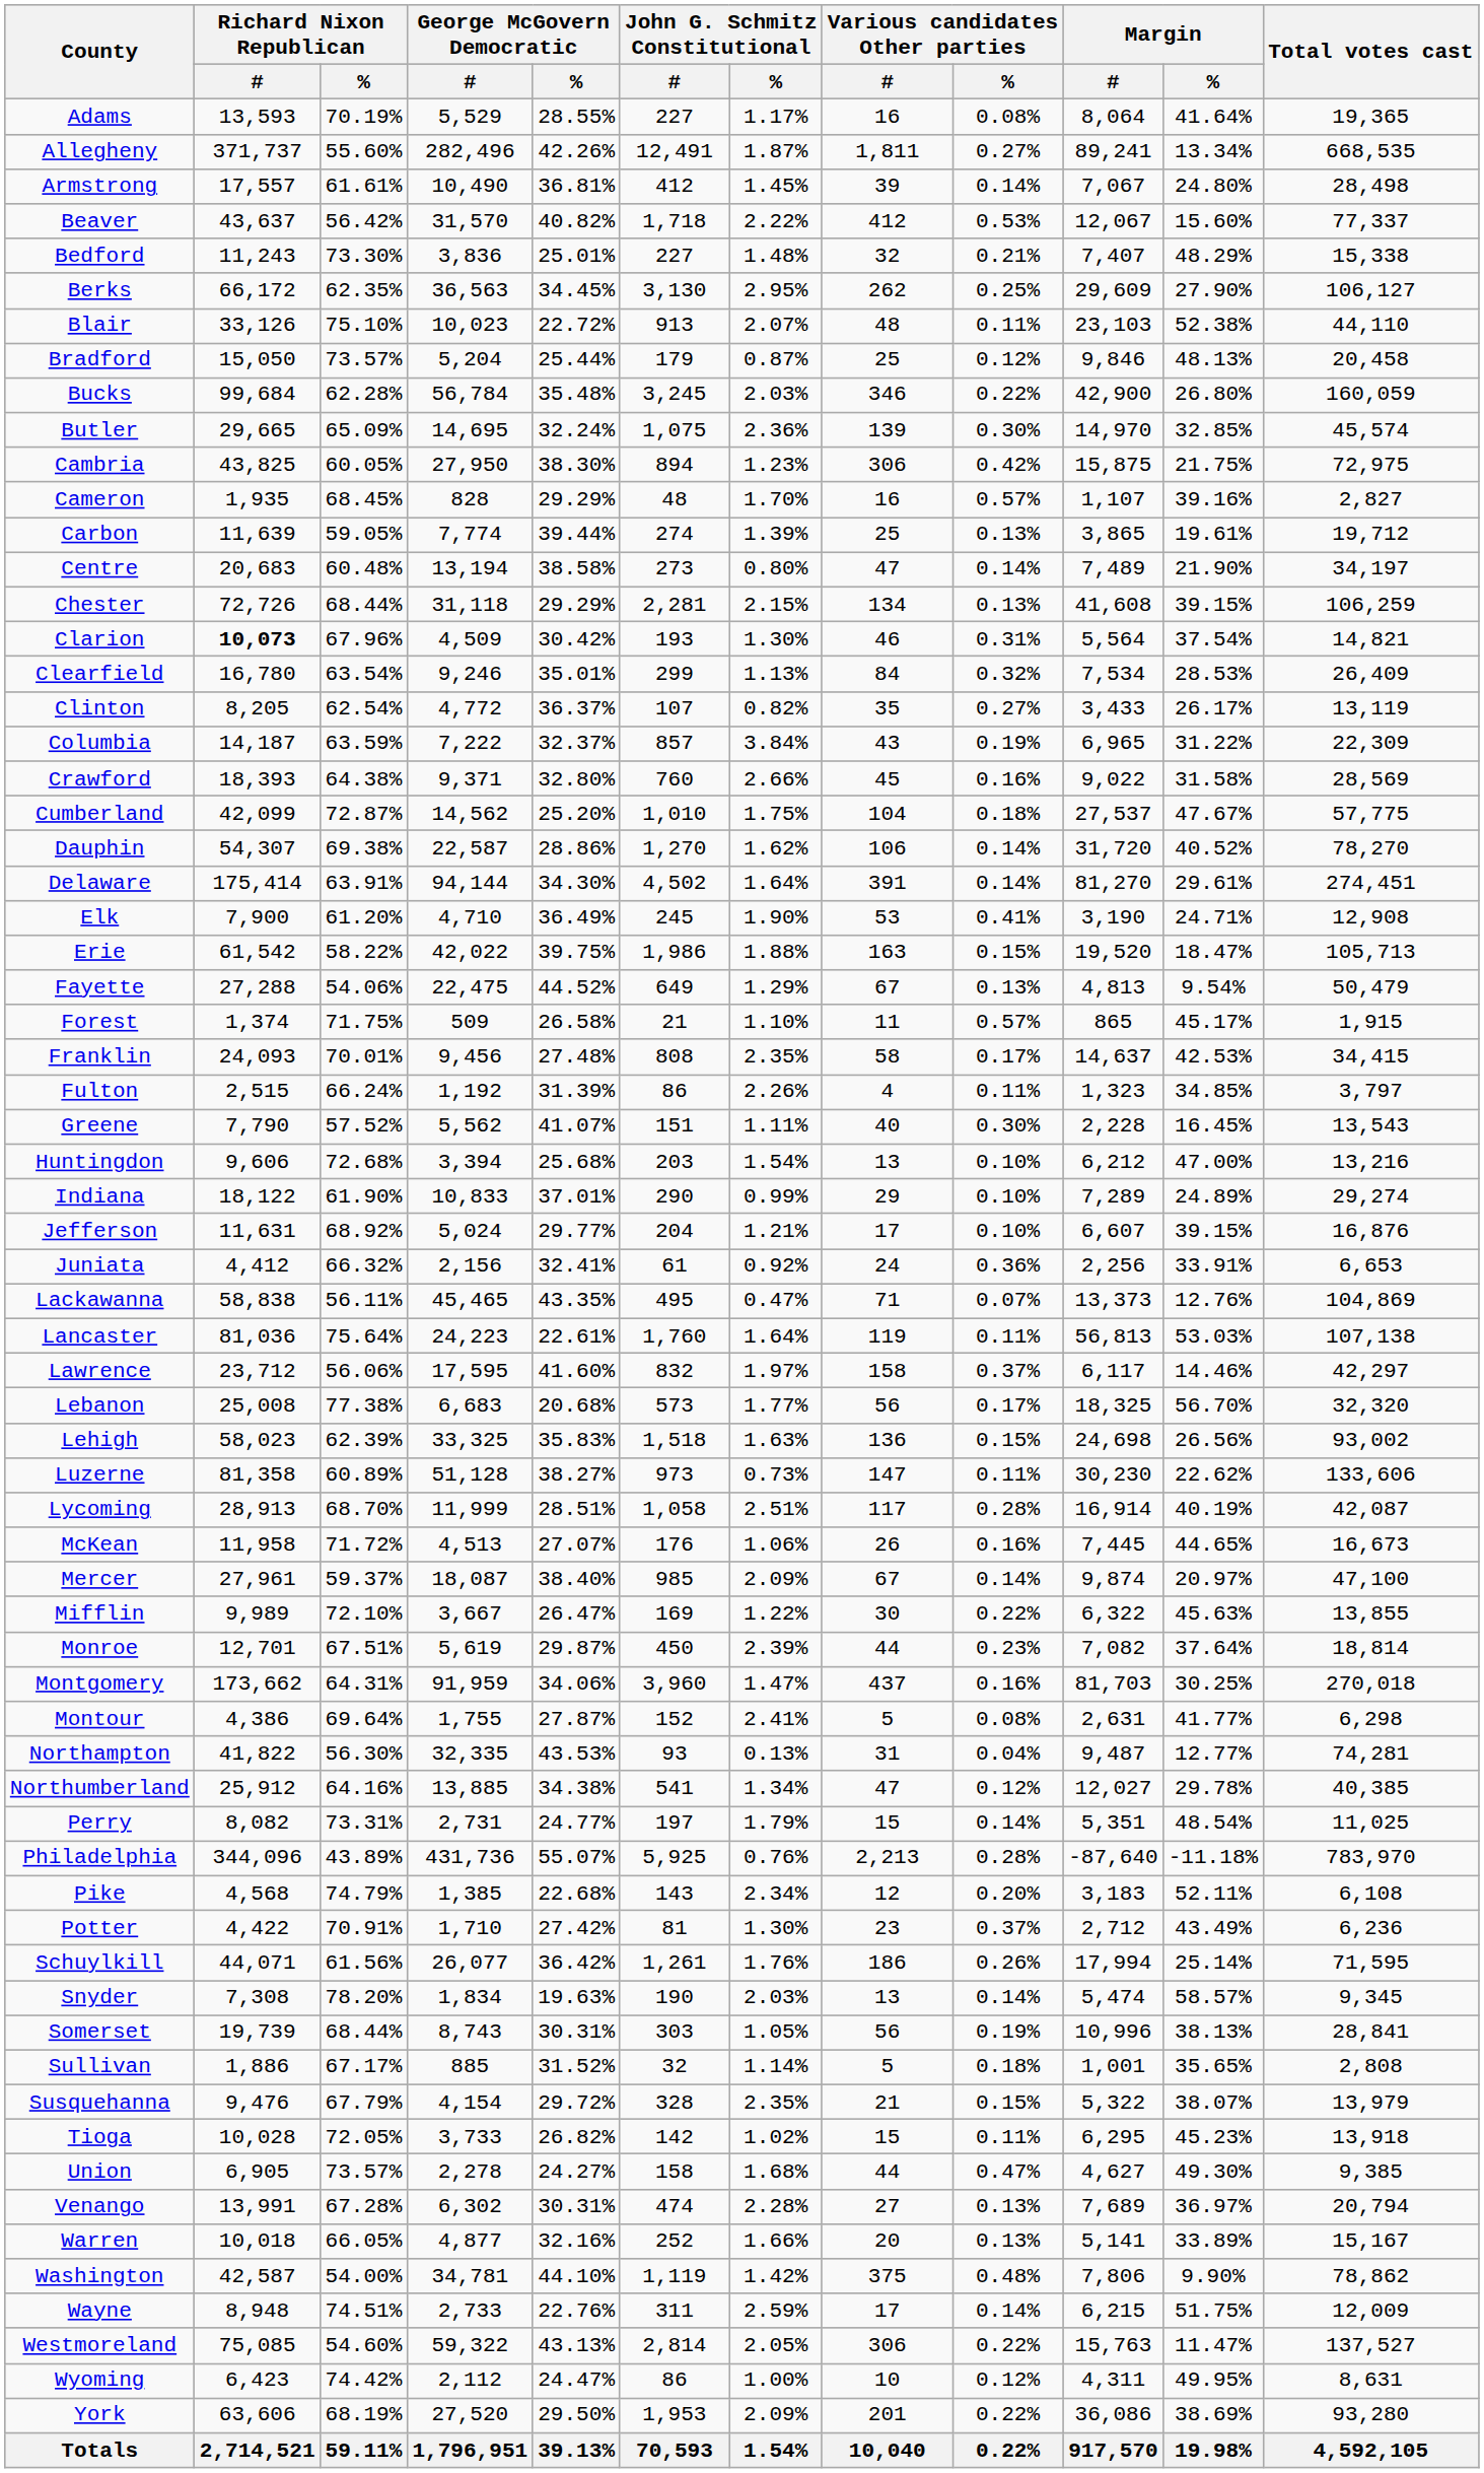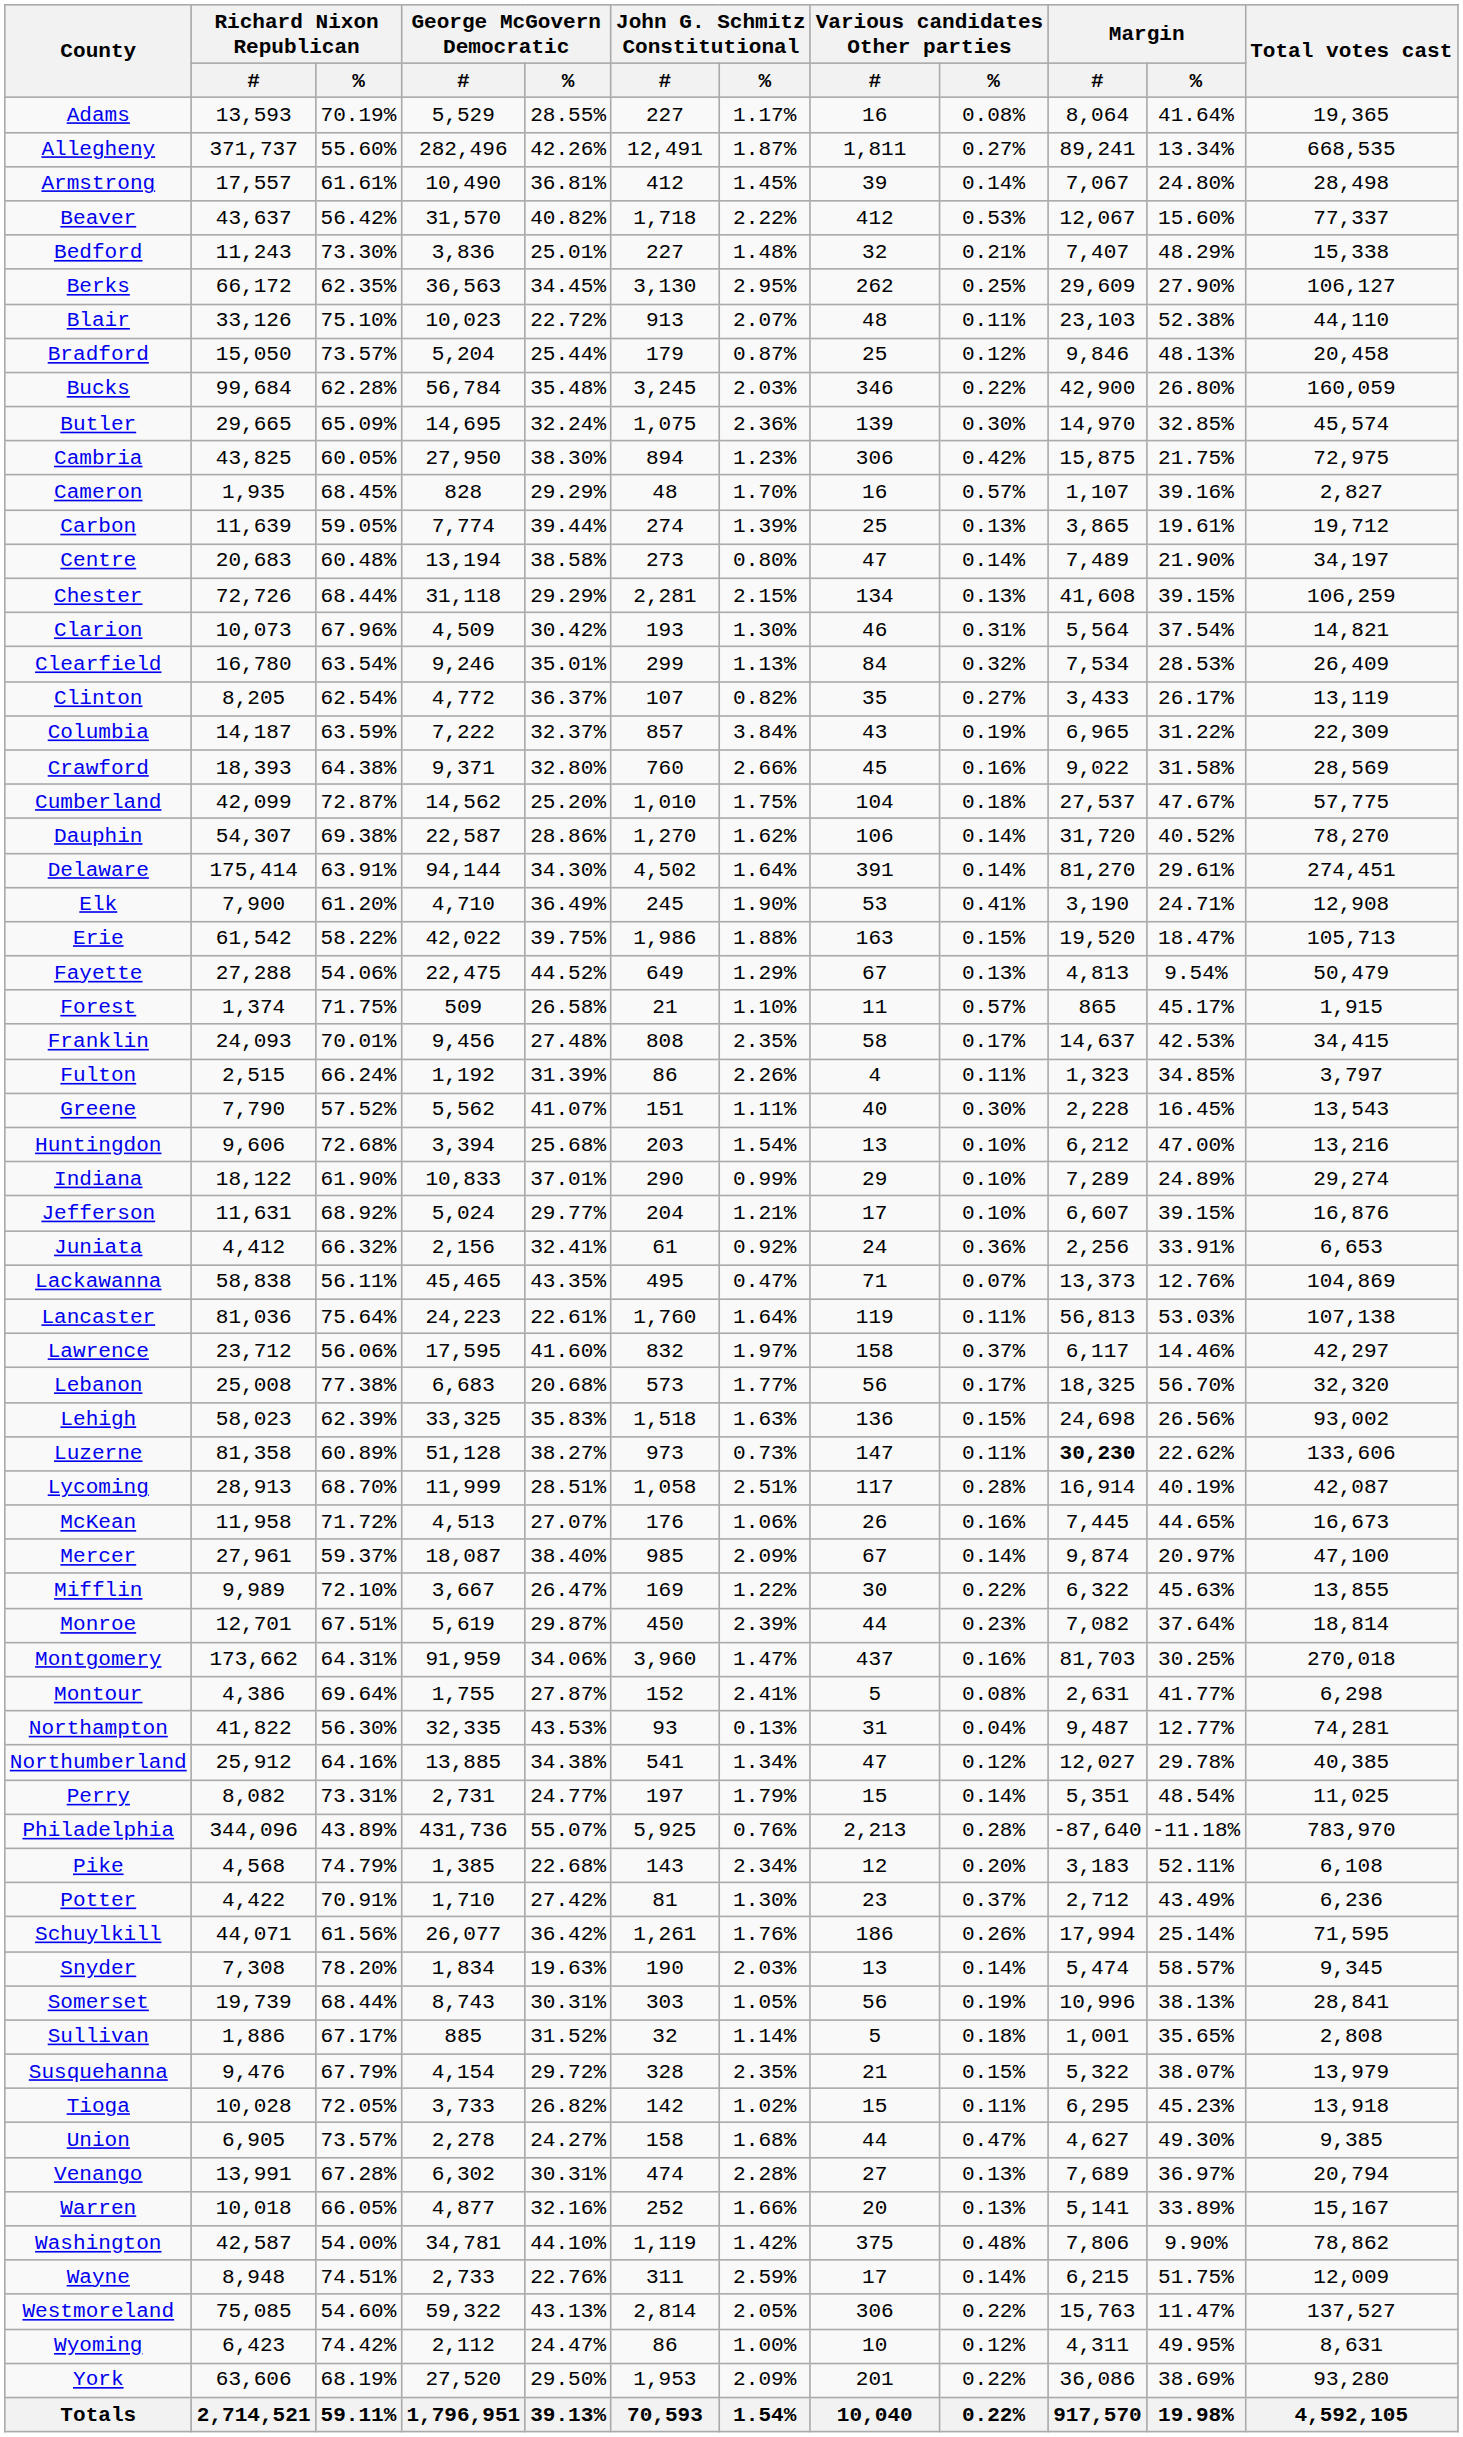Clarion | Richard Nixon Republican / #: bold -> normal
Luzerne | Margin / #: normal -> bold
